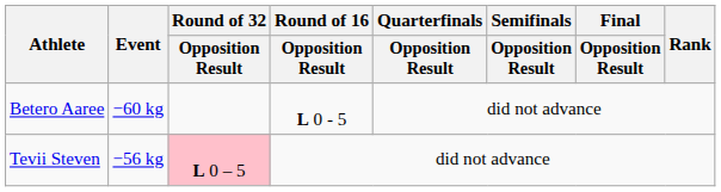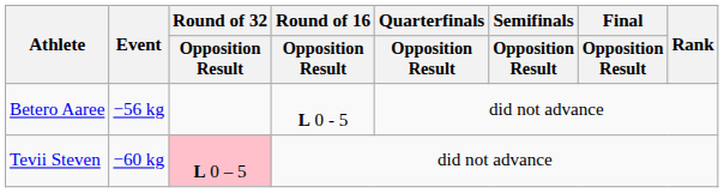Betero Aaree | Event: −60 kg -> −56 kg
Tevii Steven | Event: −56 kg -> −60 kg
